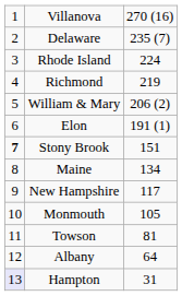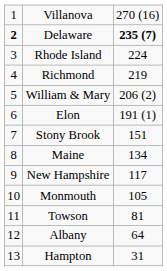Delaware | column 1: normal -> bold
Delaware | column 3: normal -> bold
Stony Brook | column 1: bold -> normal
Hampton | column 1: lavender background -> no background
